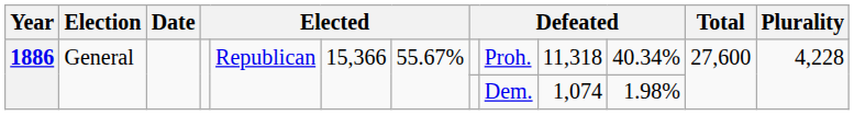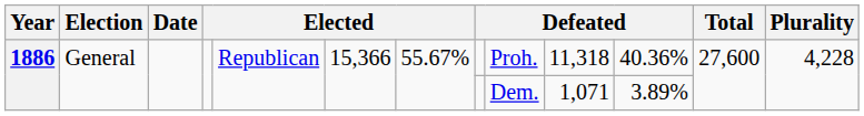row 2 | column 11: 40.34% -> 40.36%
row 3 | column 10: 1,074 -> 1,071
row 3 | column 11: 1.98% -> 3.89%
